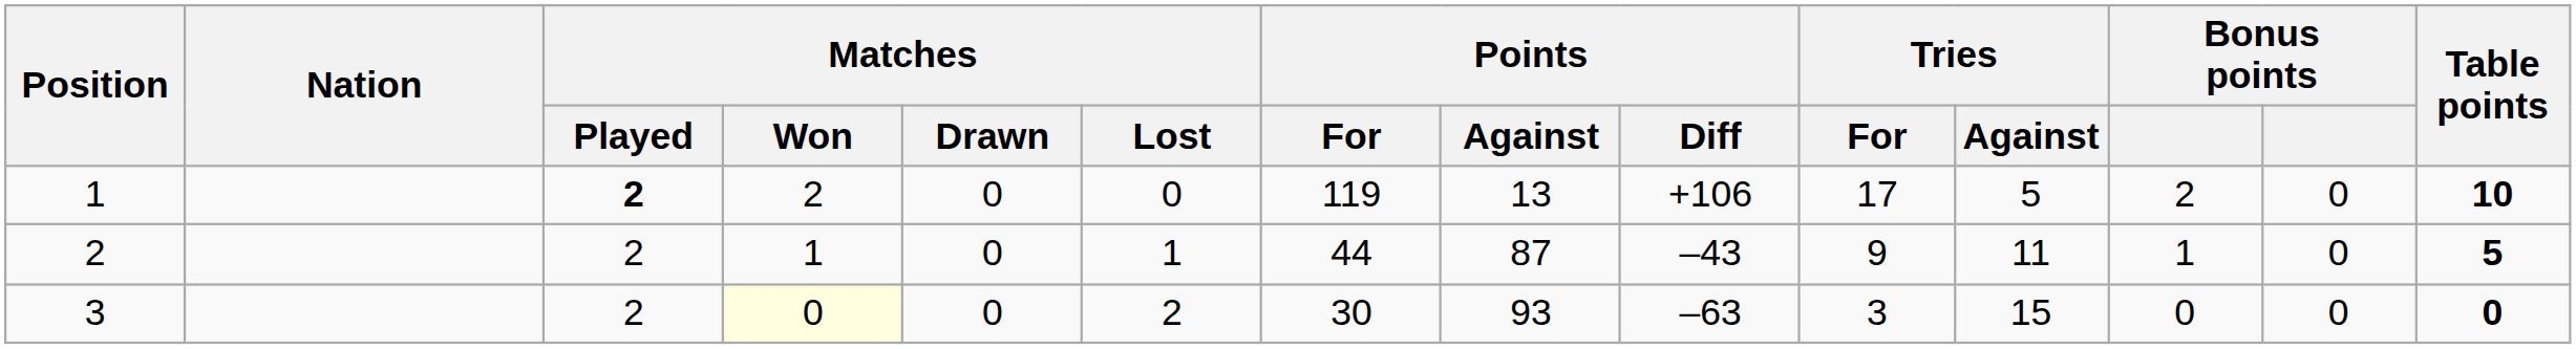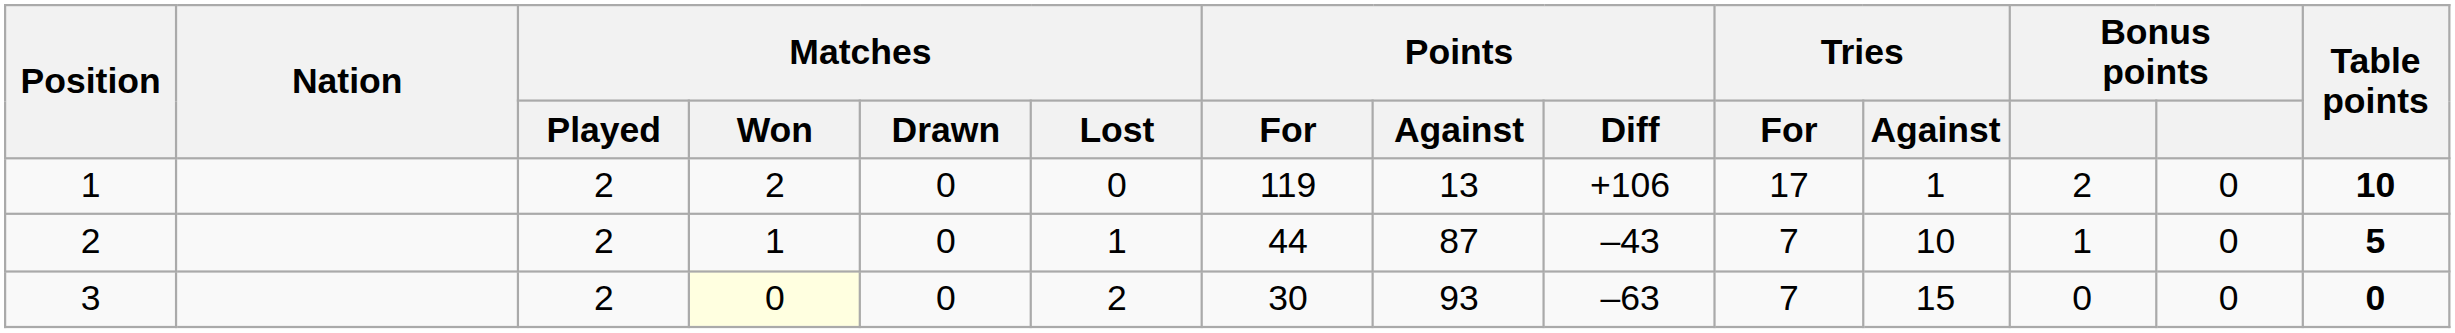row 3 | Matches / Played: bold -> normal
row 3 | Tries / Against: 5 -> 1
row 4 | Tries / For: 9 -> 7
row 4 | Tries / Against: 11 -> 10
row 5 | Tries / For: 3 -> 7
